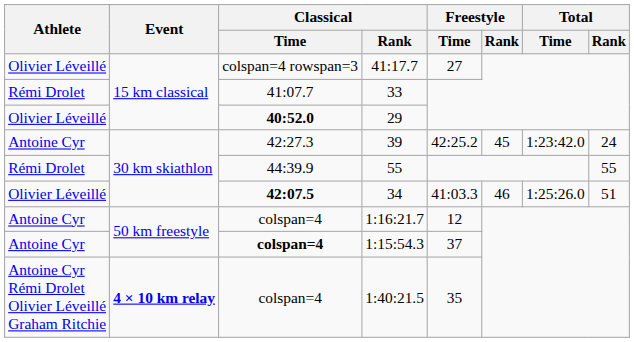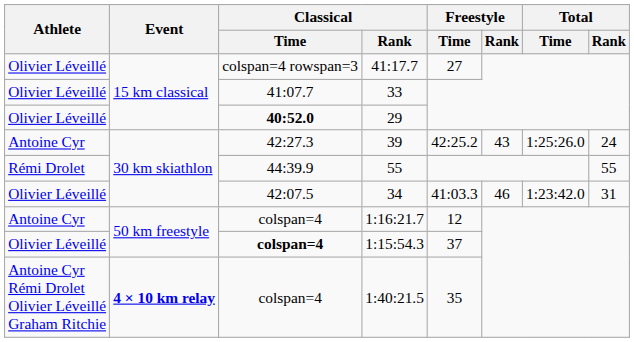33 | Athlete: Rémi Drolet -> Olivier Léveillé
39 | Freestyle / Rank: 45 -> 43
39 | Total / Time: 1:23:42.0 -> 1:25:26.0
34 | Classical / Time: bold -> normal
34 | Total / Time: 1:25:26.0 -> 1:23:42.0
34 | Total / Rank: 51 -> 31
1:15:54.3 | Athlete: Antoine Cyr -> Olivier Léveillé
